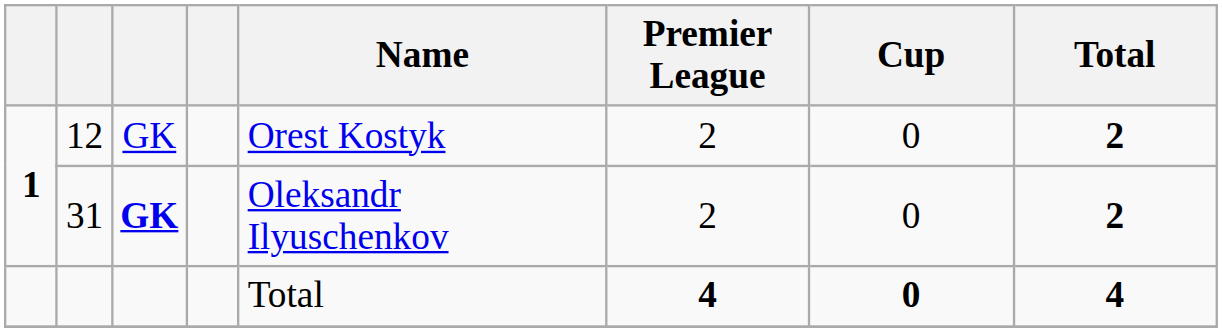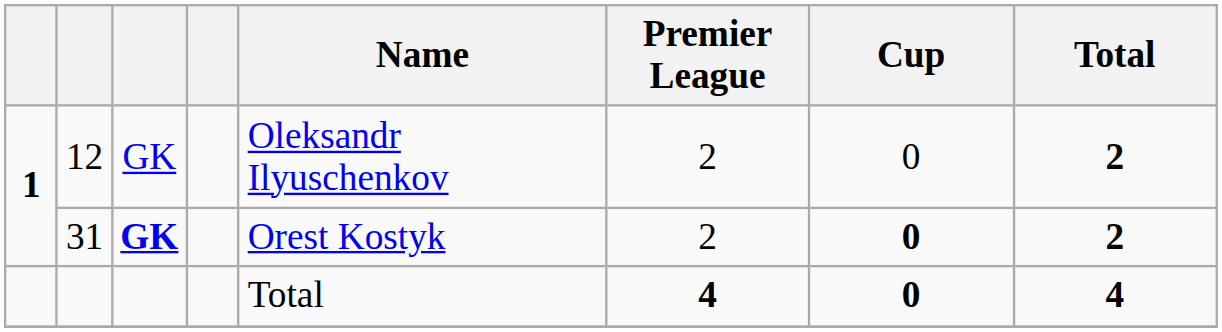12 | Name: Orest Kostyk -> Oleksandr Ilyuschenkov
31 | Name: Oleksandr Ilyuschenkov -> Orest Kostyk
31 | Cup: normal -> bold
